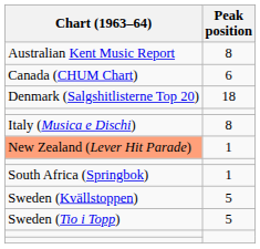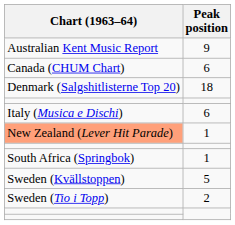row 2 | Peak position: 8 -> 9
row 6 | Peak position: 8 -> 6
row 11 | Peak position: 5 -> 2
